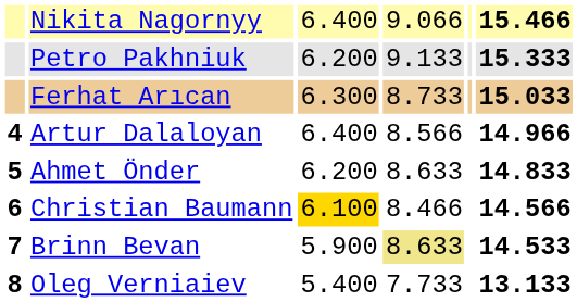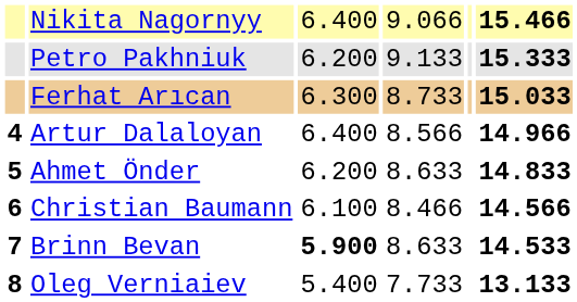Christian Baumann | column 3: gold background -> no background
Brinn Bevan | column 3: normal -> bold
Brinn Bevan | column 4: khaki background -> no background
